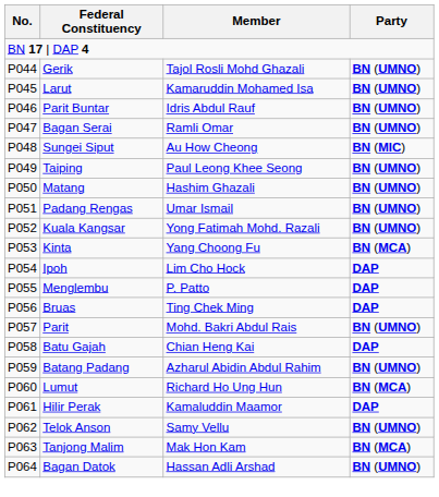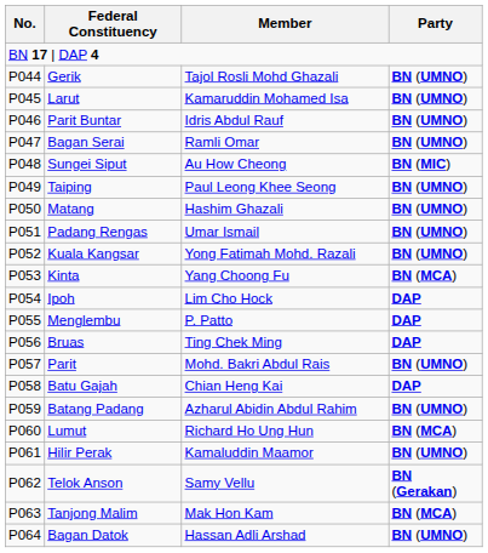Hilir Perak | Party: DAP -> BN (UMNO)
Telok Anson | Party: BN (UMNO) -> BN (Gerakan)
